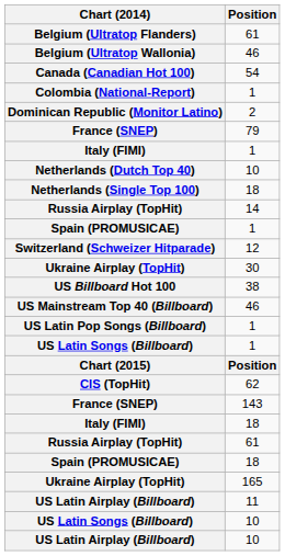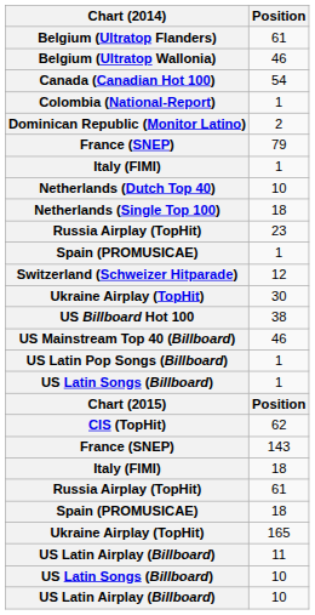row 11 | Position: 14 -> 23
